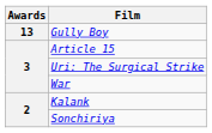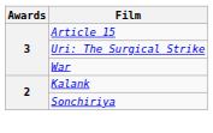- row: 13 | Gully Boy
